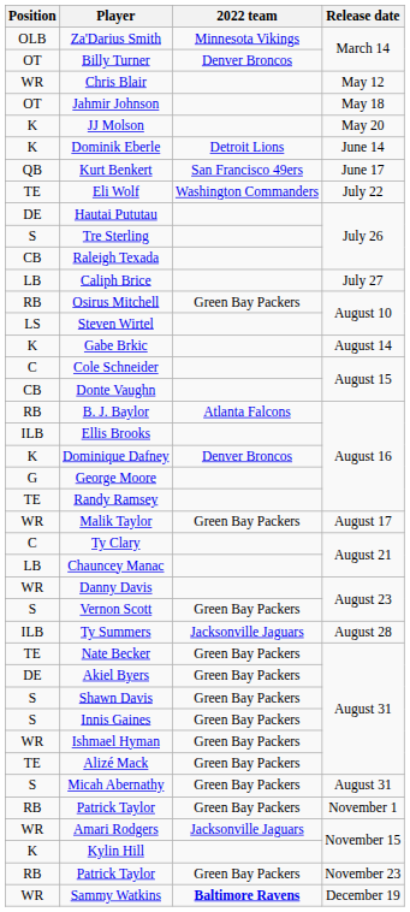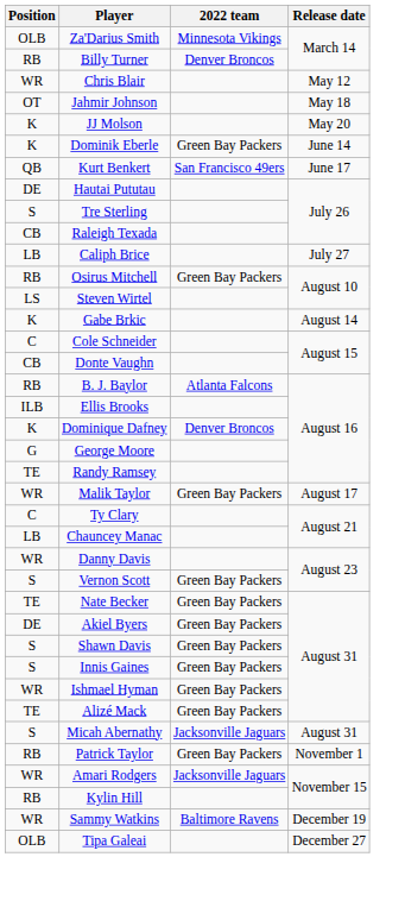Billy Turner | Position: OT -> RB
Dominik Eberle | 2022 team: Detroit Lions -> Green Bay Packers
- row: TE | Eli Wolf | Washington Commanders | July 22
- row: ILB | Ty Summers | Jacksonville Jaguars | August 28
Micah Abernathy | 2022 team: Green Bay Packers -> Jacksonville Jaguars
Kylin Hill | Position: K -> RB
- row: RB | Patrick Taylor | Green Bay Packers | November 23
Sammy Watkins | 2022 team: bold -> normal
+ row: OLB | Tipa Galeai | December 27
